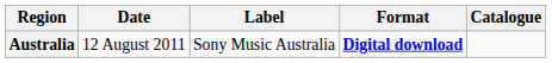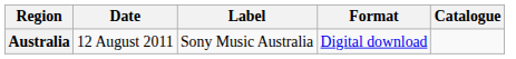Australia | Format: bold -> normal
